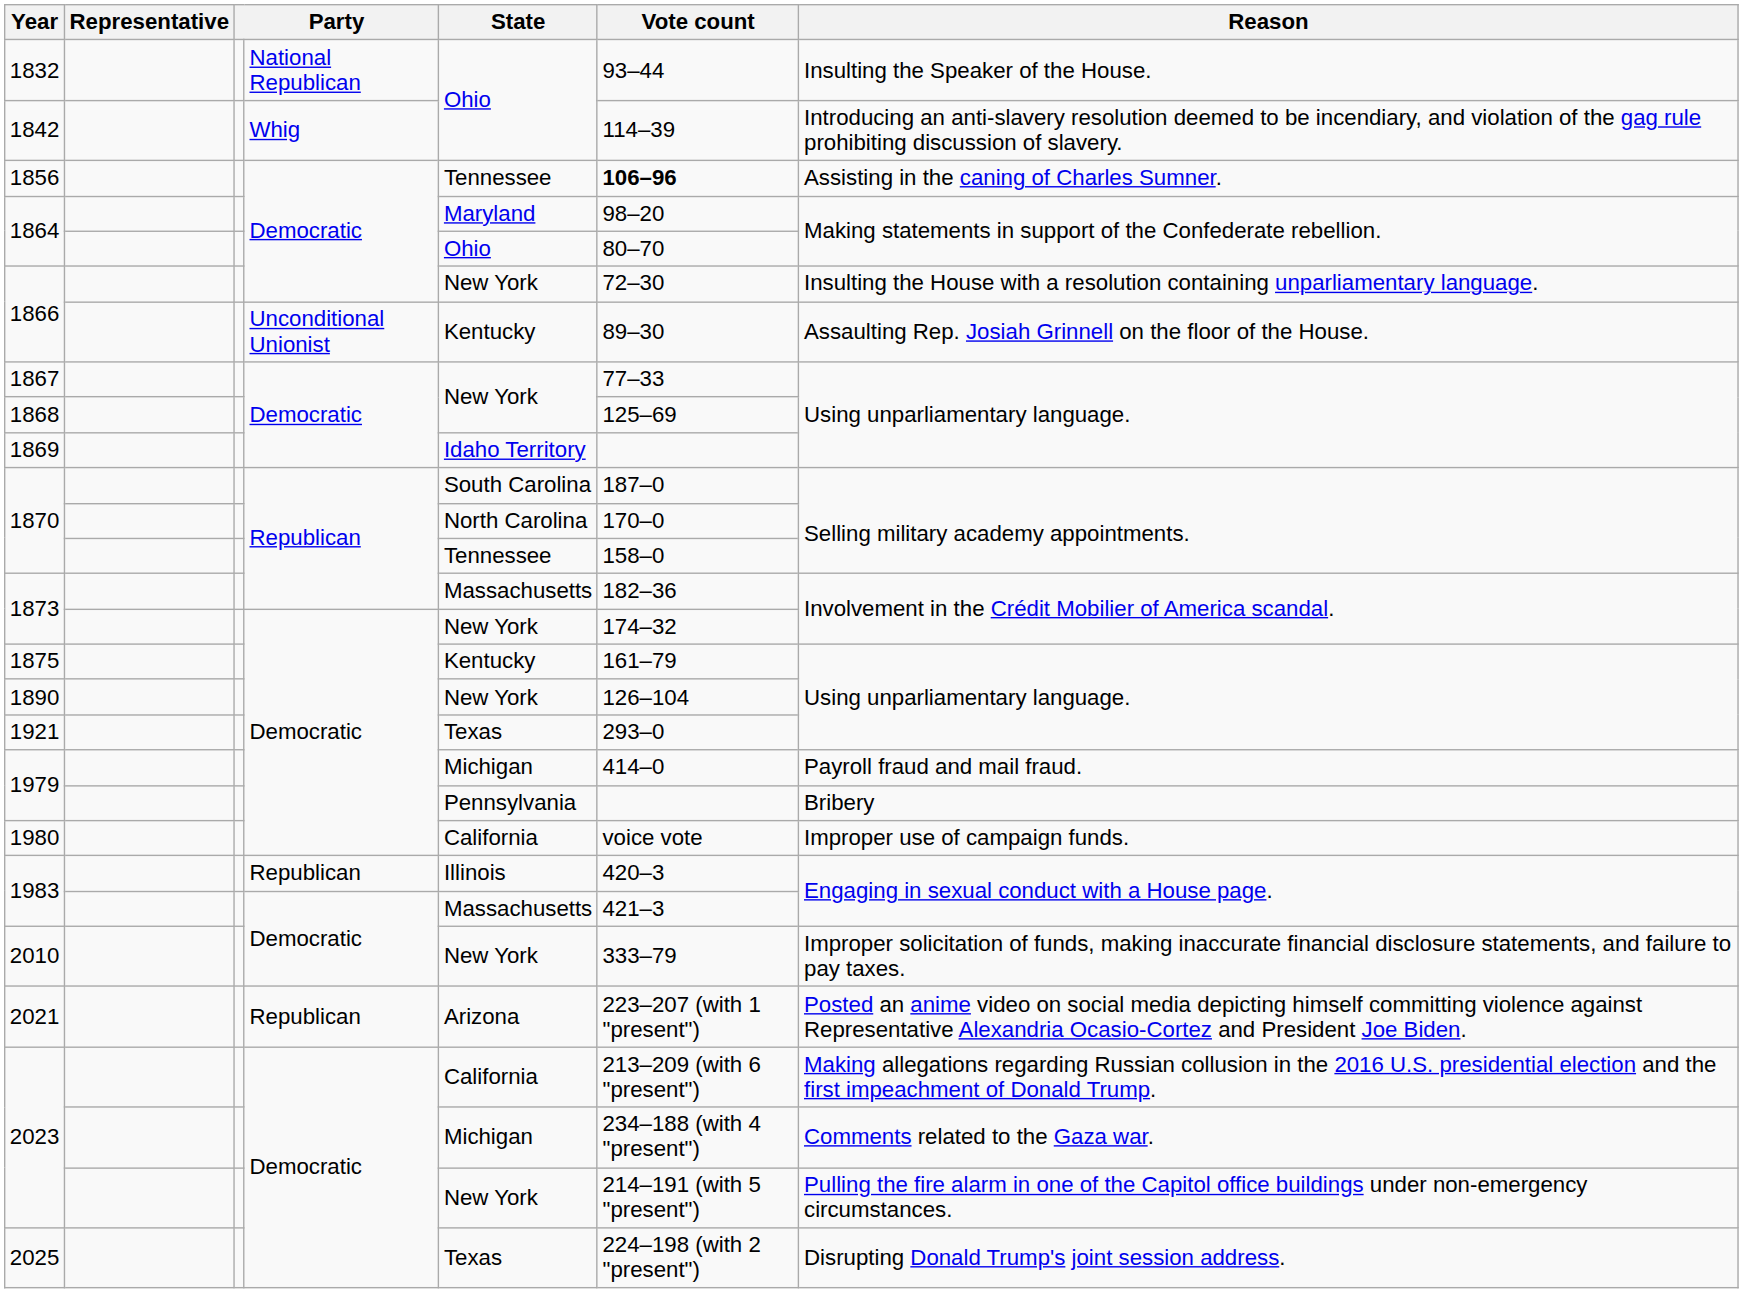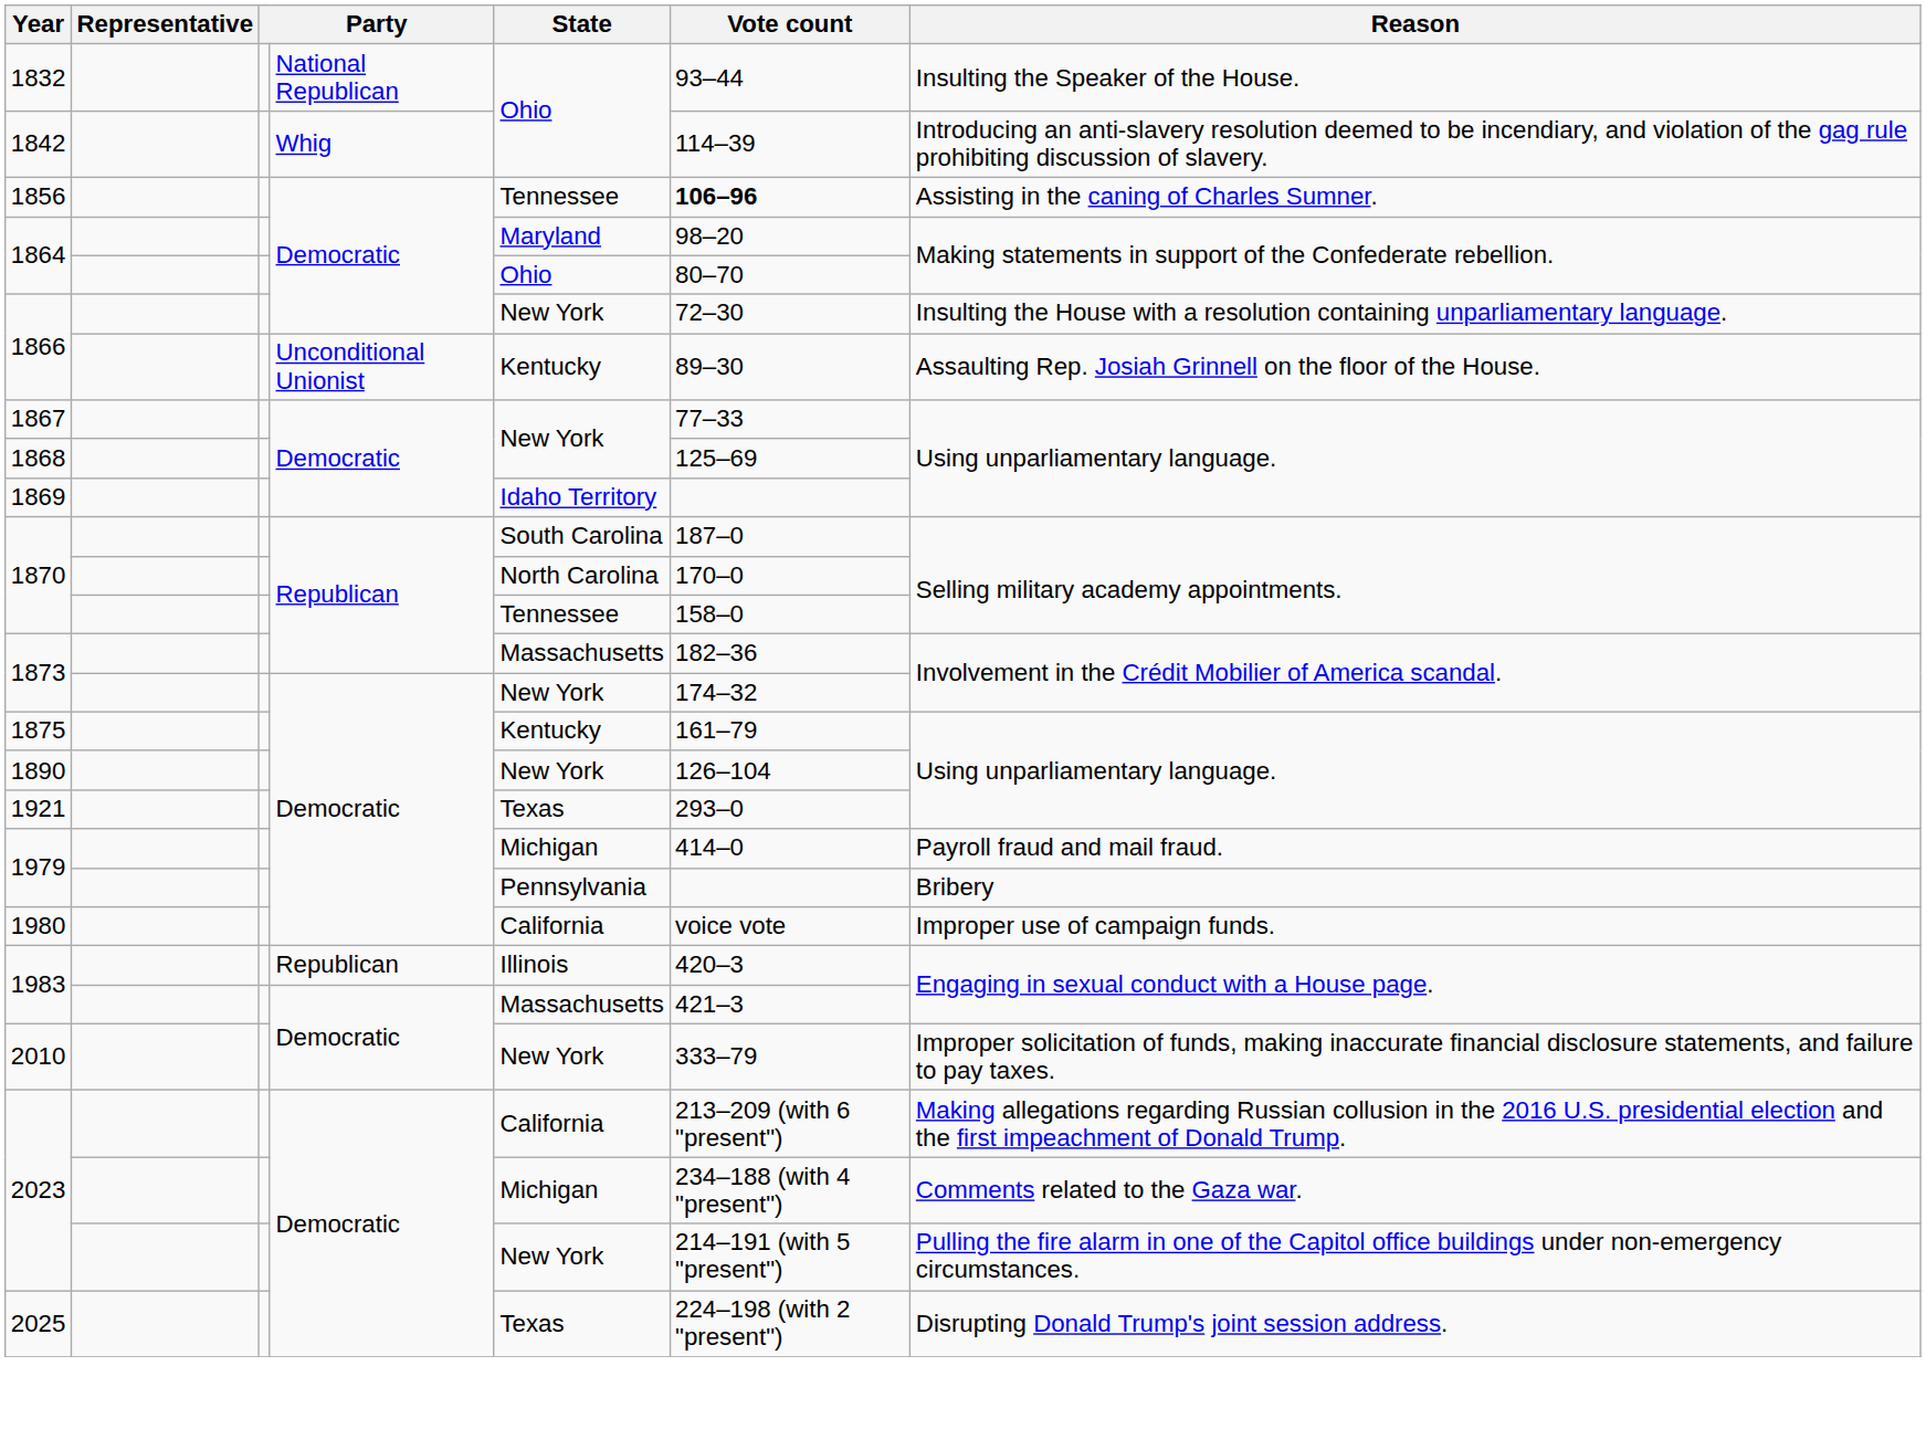- row: 2021 | Republican | Arizona | 223–207 (with 1 "present") | Posted an anime video on social media depicting himself committing violence against Representative Alexandria Ocasio-Cortez and President Joe Biden.
